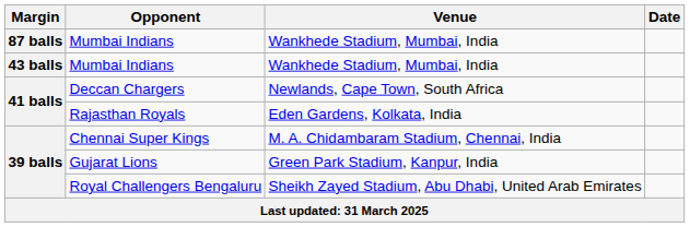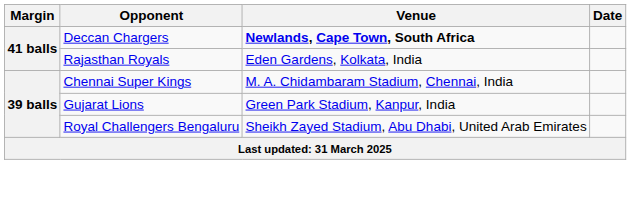- row: 87 balls | Mumbai Indians | Wankhede Stadium, Mumbai, India
- row: 43 balls | Mumbai Indians | Wankhede Stadium, Mumbai, India
Deccan Chargers | Venue: normal -> bold
